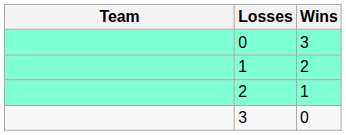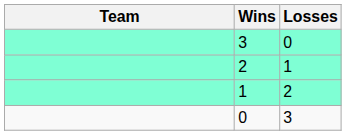columns swapped: Wins <-> Losses
